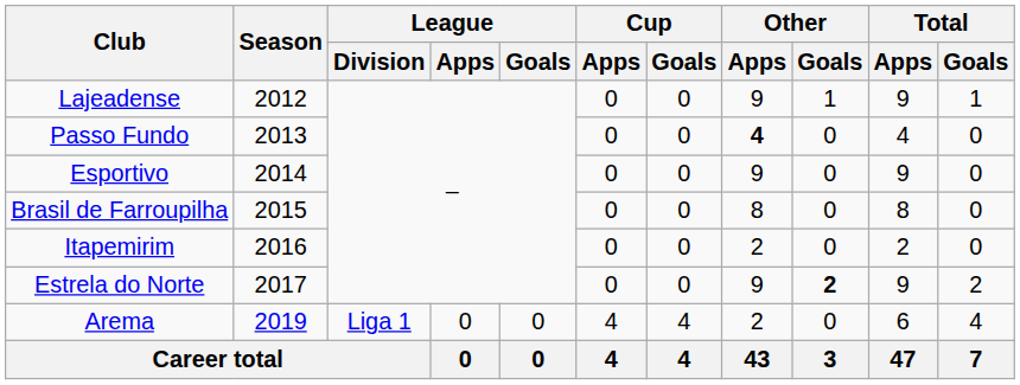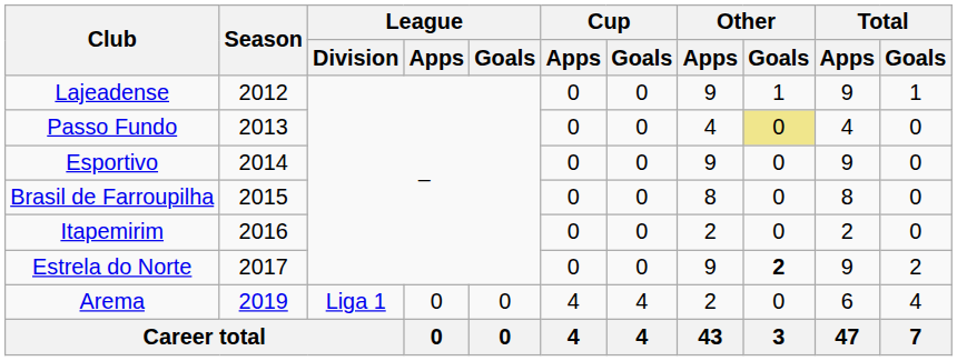Passo Fundo | Other / Apps: bold -> normal
Passo Fundo | Other / Goals: no background -> khaki background
